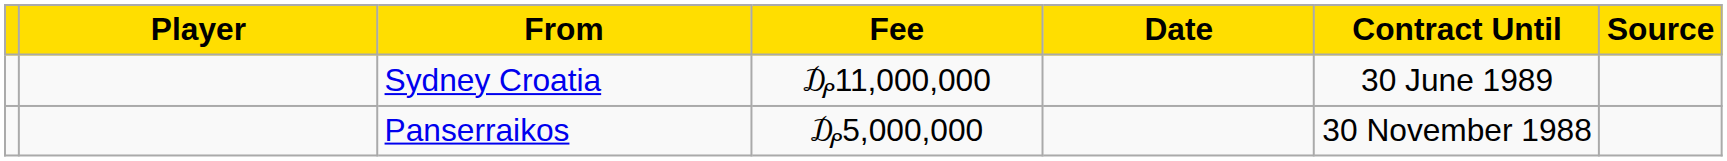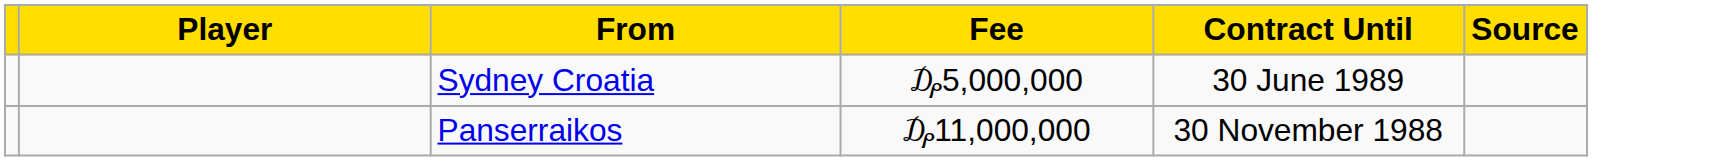- column: Date
Sydney Croatia | Fee: ₯11,000,000 -> ₯5,000,000
Panserraikos | Fee: ₯5,000,000 -> ₯11,000,000
